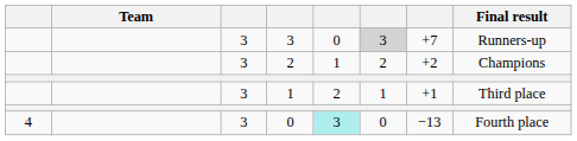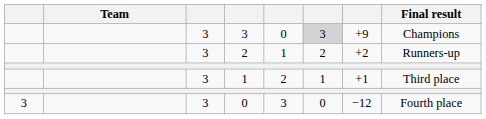row 2 | column 7: +7 -> +9
row 2 | Final result: Runners-up -> Champions
row 3 | Final result: Champions -> Runners-up
row 7 | column 1: 4 -> 3
row 7 | column 5: paleturquoise background -> no background
row 7 | column 7: −13 -> −12
